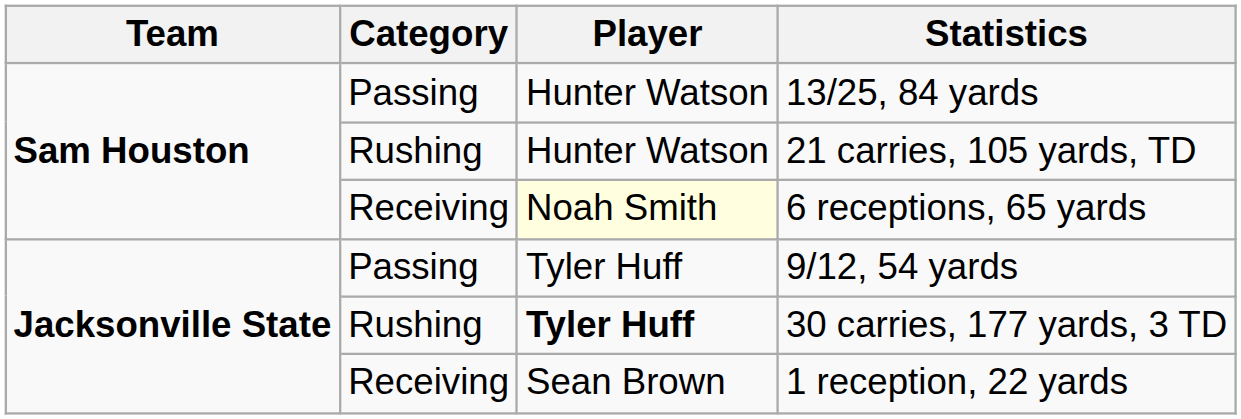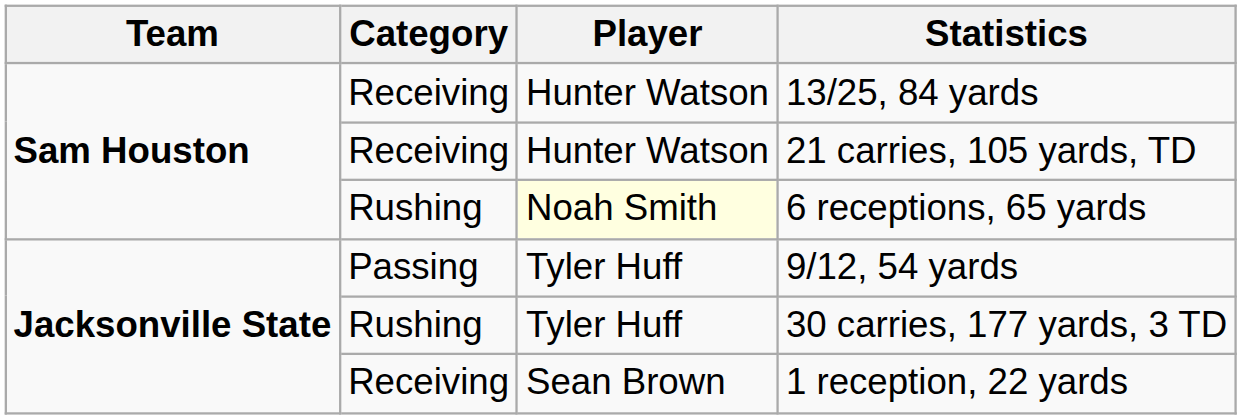13/25, 84 yards | Category: Passing -> Receiving
21 carries, 105 yards, TD | Category: Rushing -> Receiving
6 receptions, 65 yards | Category: Receiving -> Rushing
30 carries, 177 yards, 3 TD | Player: bold -> normal
